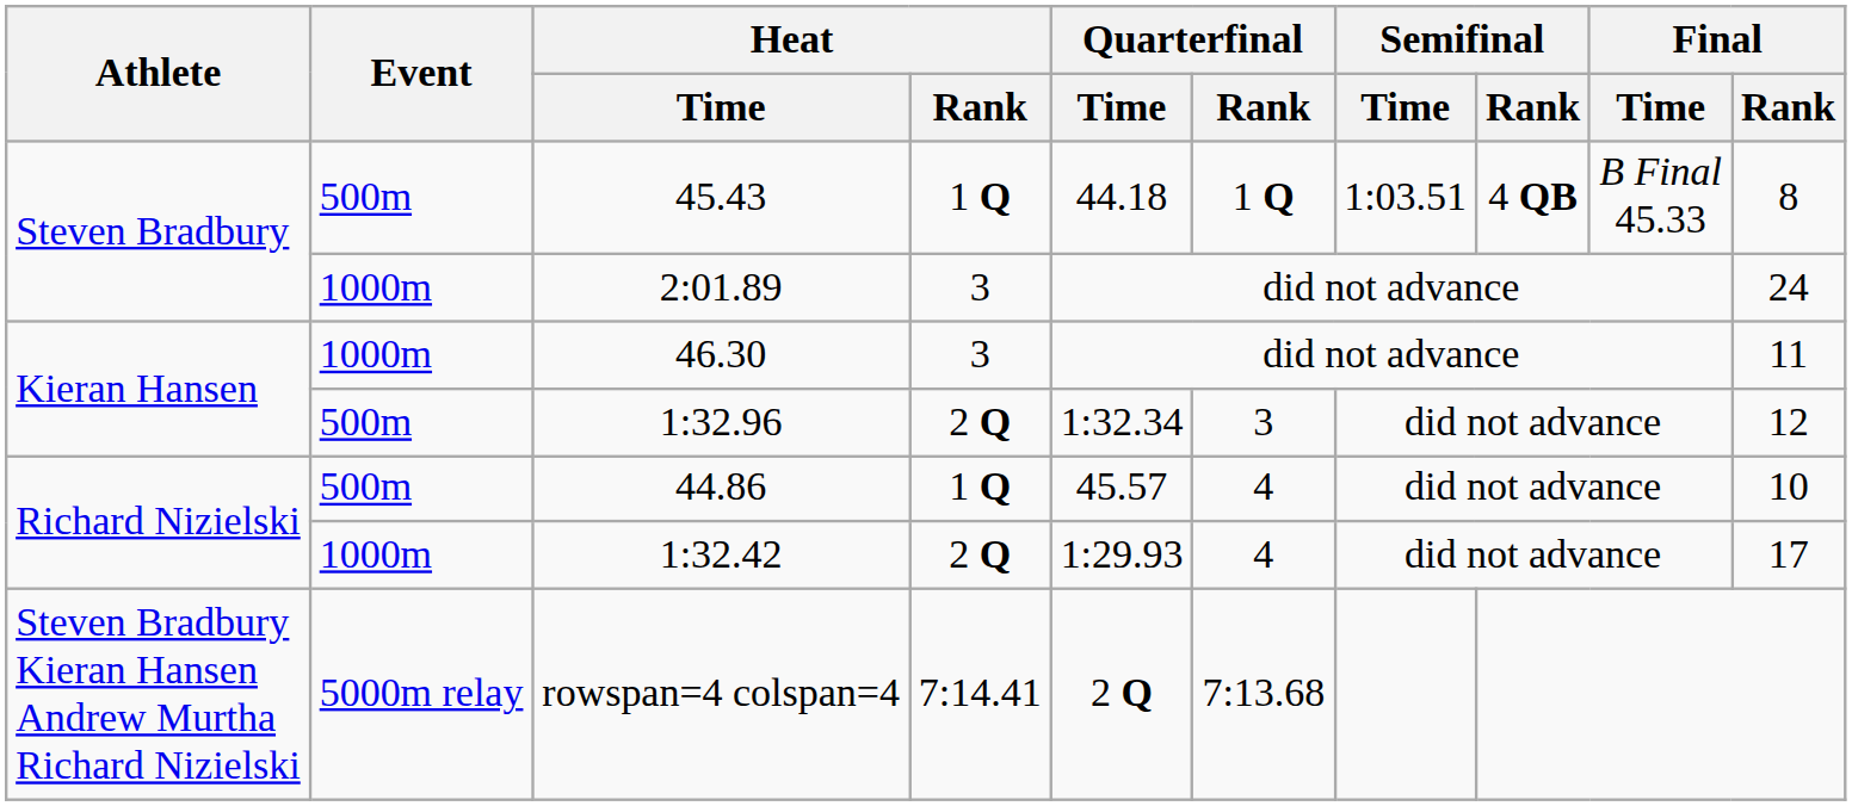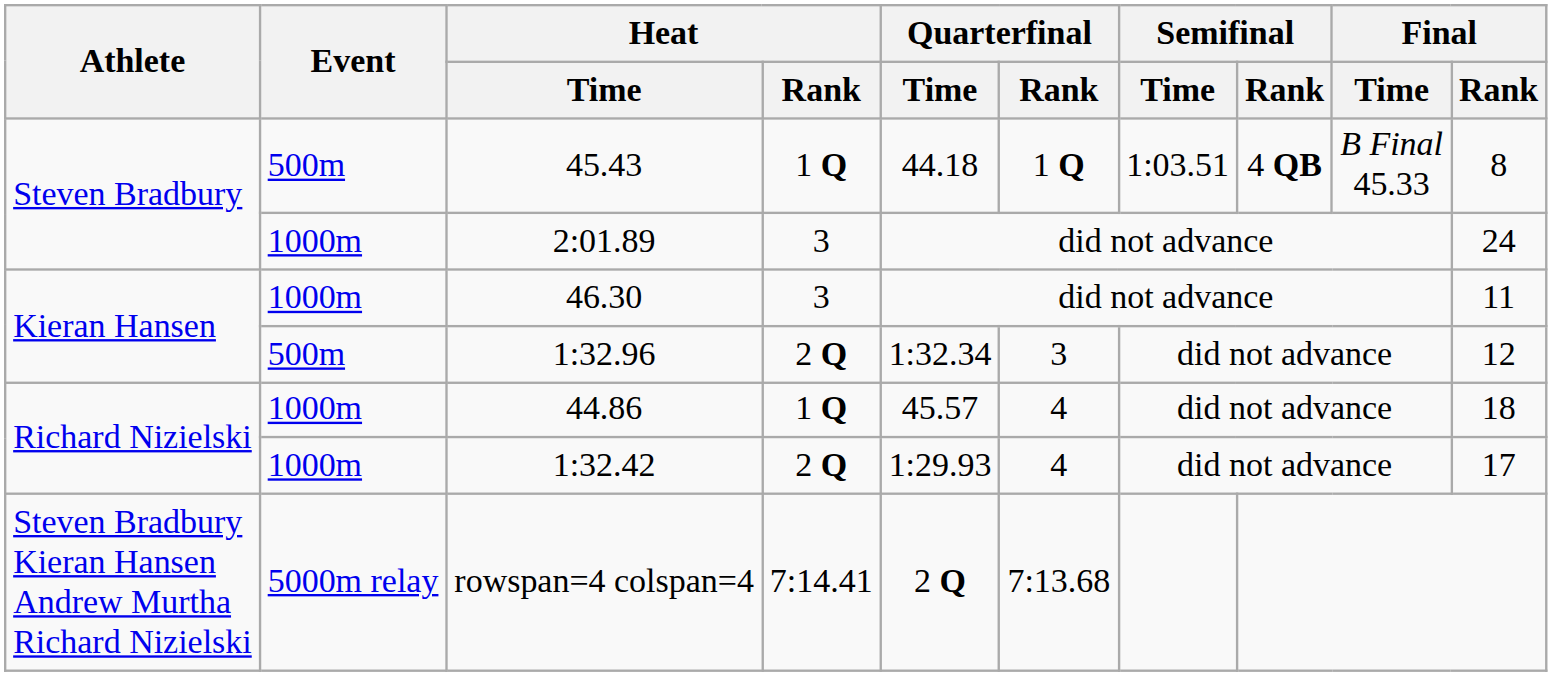44.86 | Event: 500m -> 1000m
44.86 | Final / Rank: 10 -> 18
